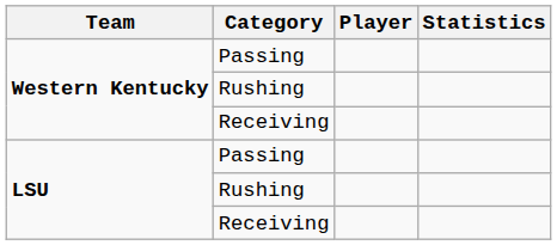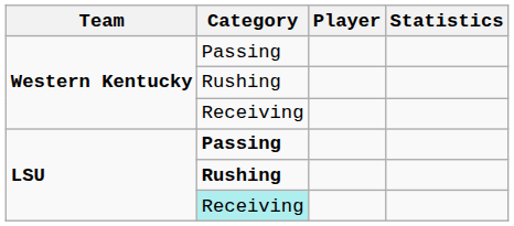LSU / Passing | Category: normal -> bold
LSU / Rushing | Category: normal -> bold
LSU / Receiving | Category: no background -> paleturquoise background
